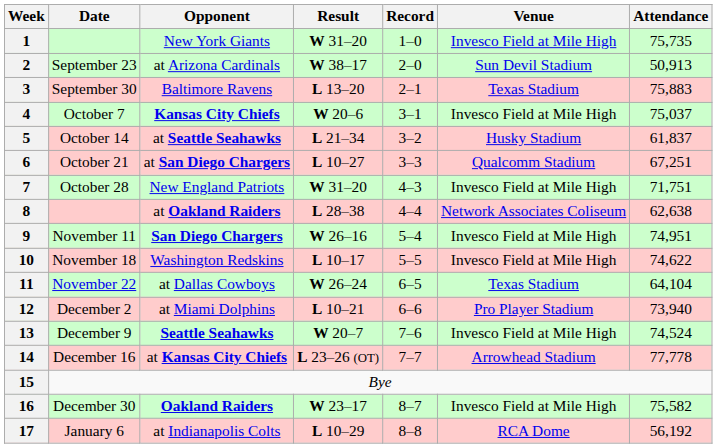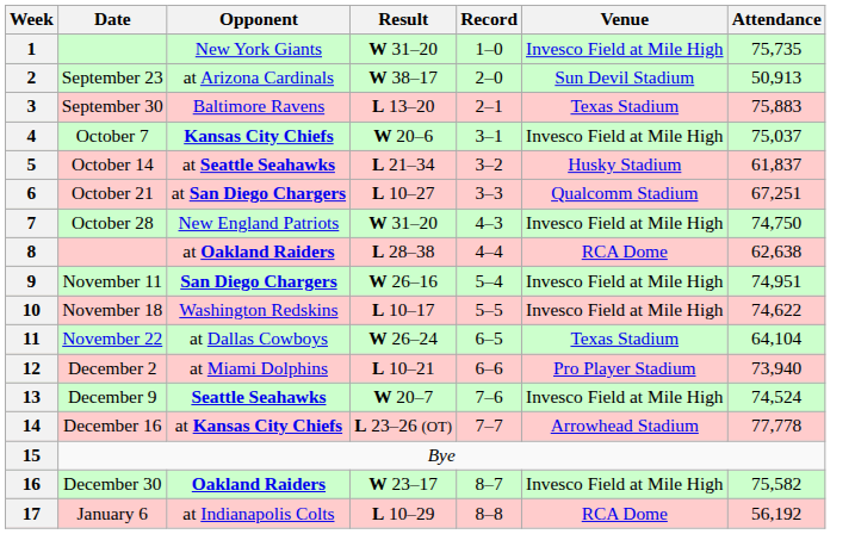7 | Attendance: 71,751 -> 74,750
8 | Venue: Network Associates Coliseum -> RCA Dome
